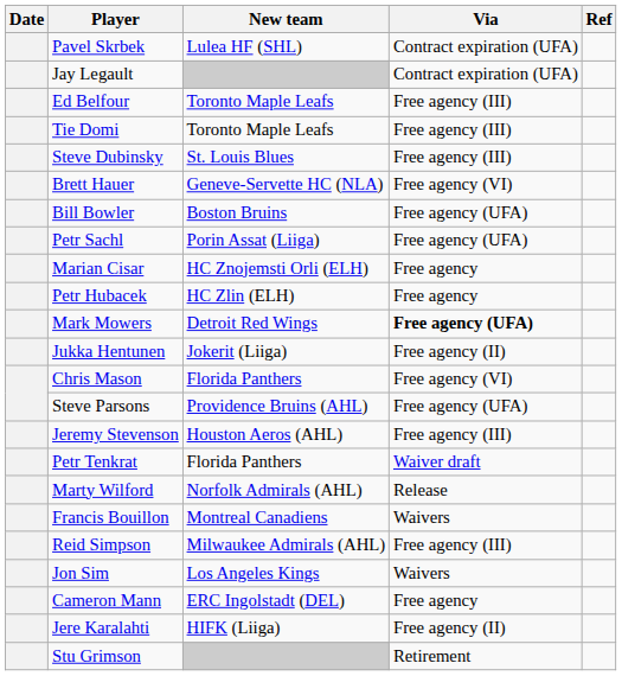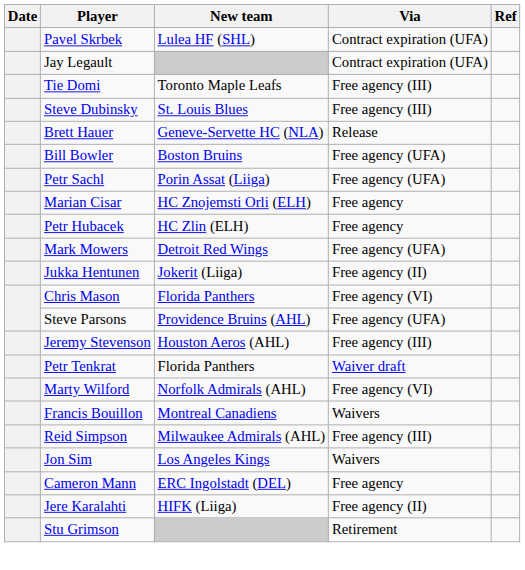- row: Ed Belfour | Toronto Maple Leafs | Free agency (III)
Brett Hauer | Via: Free agency (VI) -> Release
Mark Mowers | Via: bold -> normal
Marty Wilford | Via: Release -> Free agency (VI)
